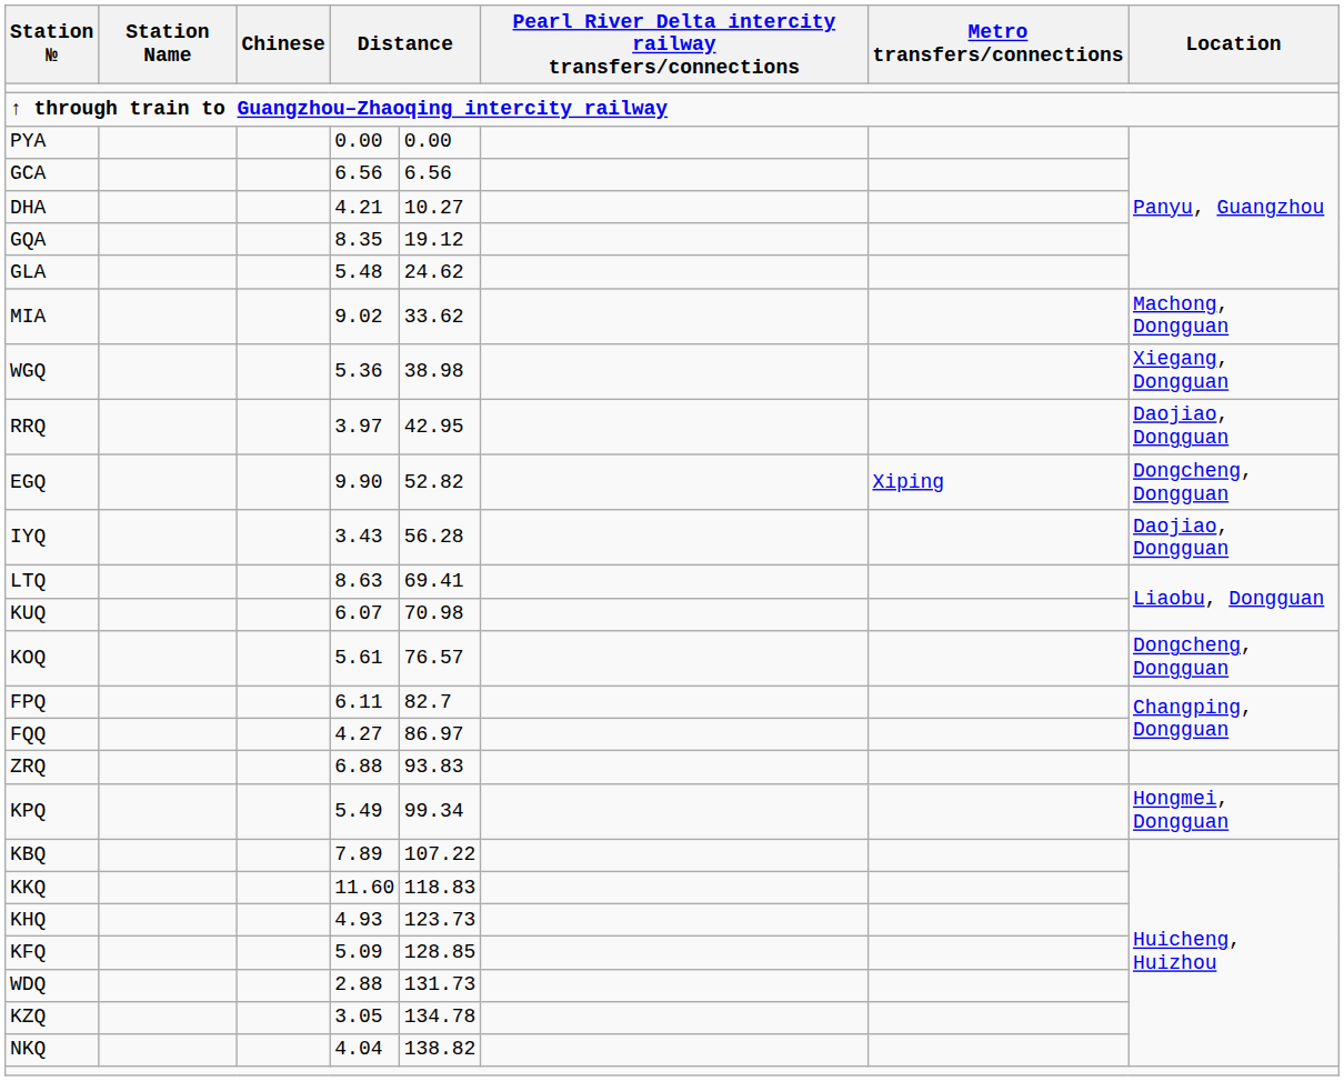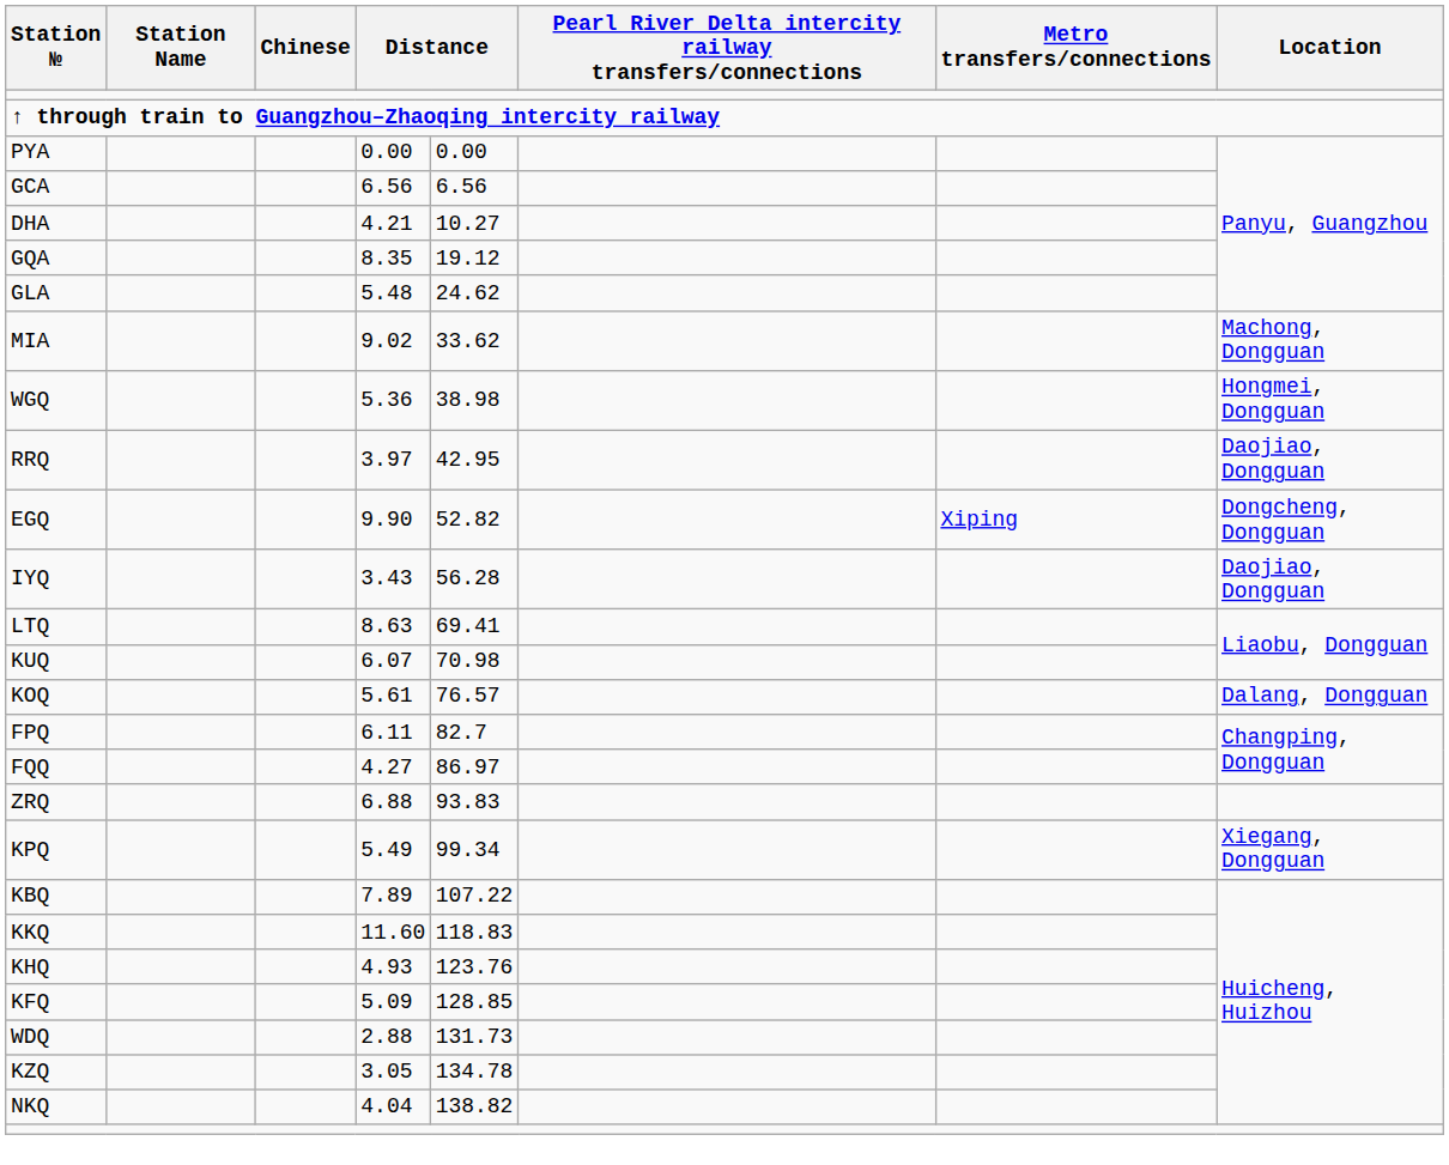WGQ | Location: Xiegang, Dongguan -> Hongmei, Dongguan
KOQ | Location: Dongcheng, Dongguan -> Dalang, Dongguan
KPQ | Location: Hongmei, Dongguan -> Xiegang, Dongguan
KHQ | column 5: 123.73 -> 123.76
